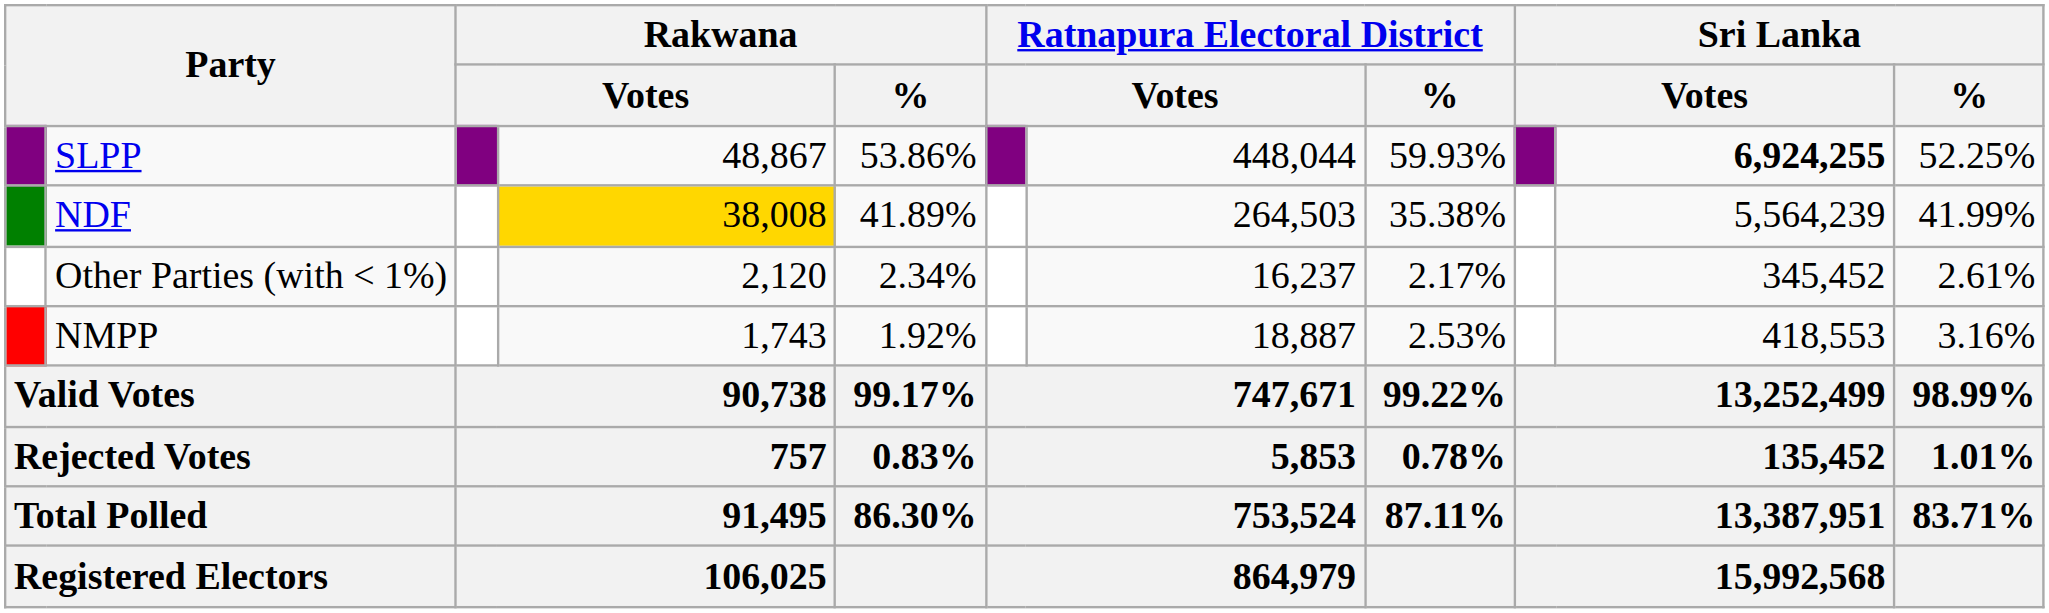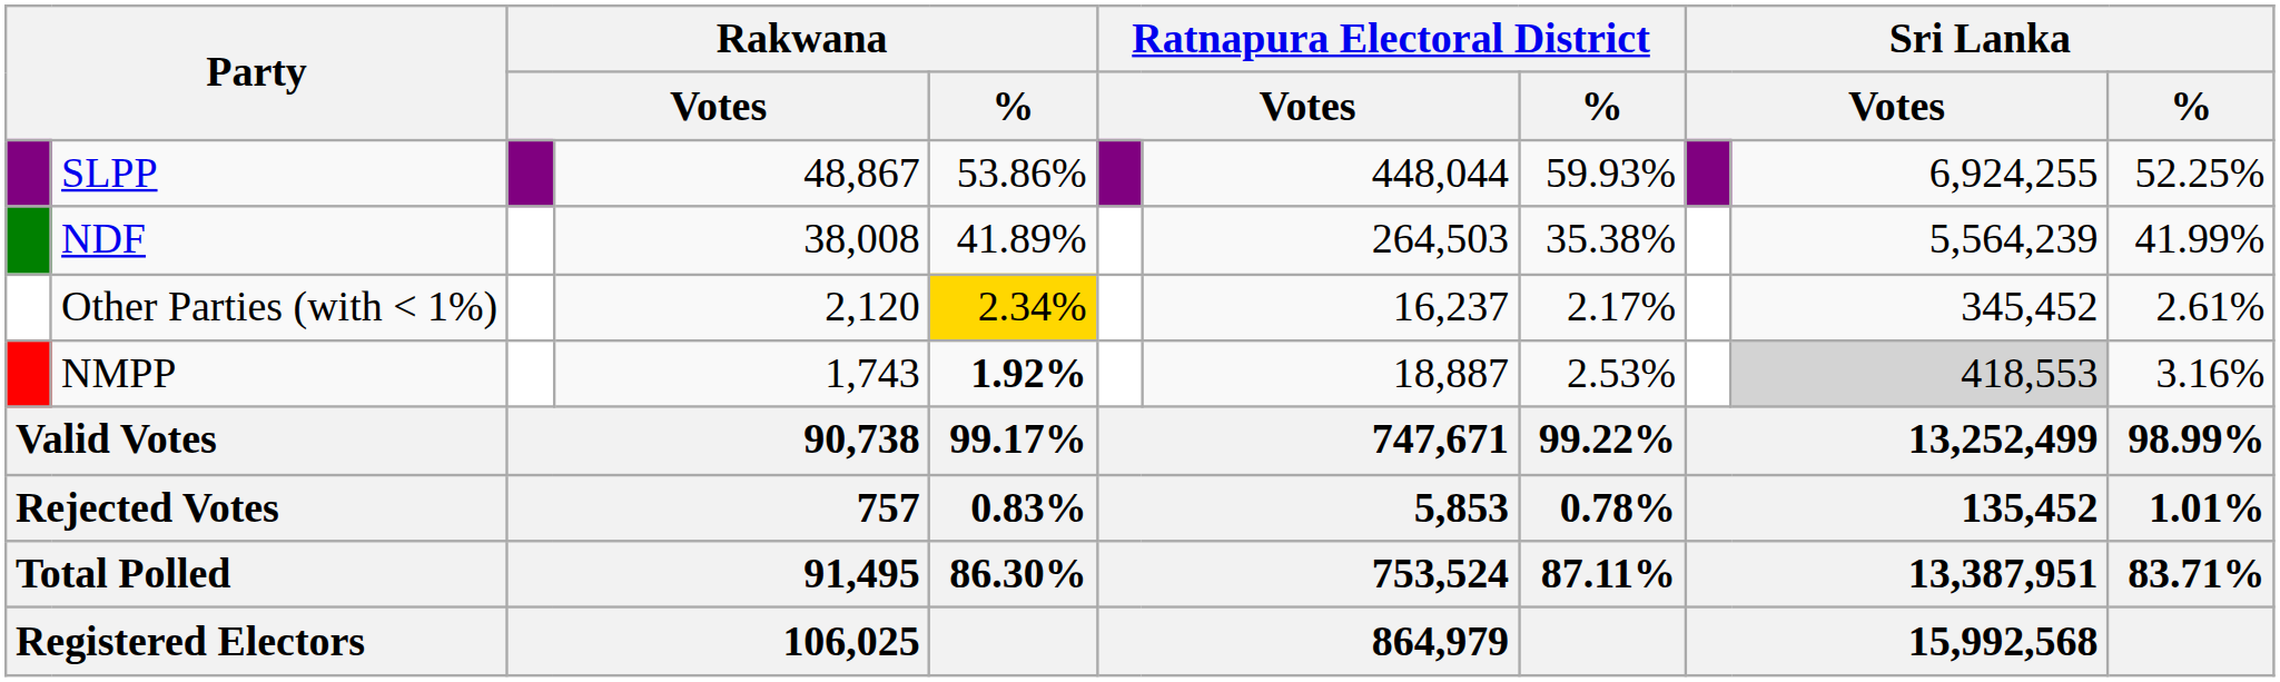SLPP | column 10: bold -> normal
NDF | column 4: gold background -> no background
Other Parties (with < 1%) | Rakwana / %: no background -> gold background
NMPP | Rakwana / %: normal -> bold
NMPP | column 10: no background -> lightgrey background
